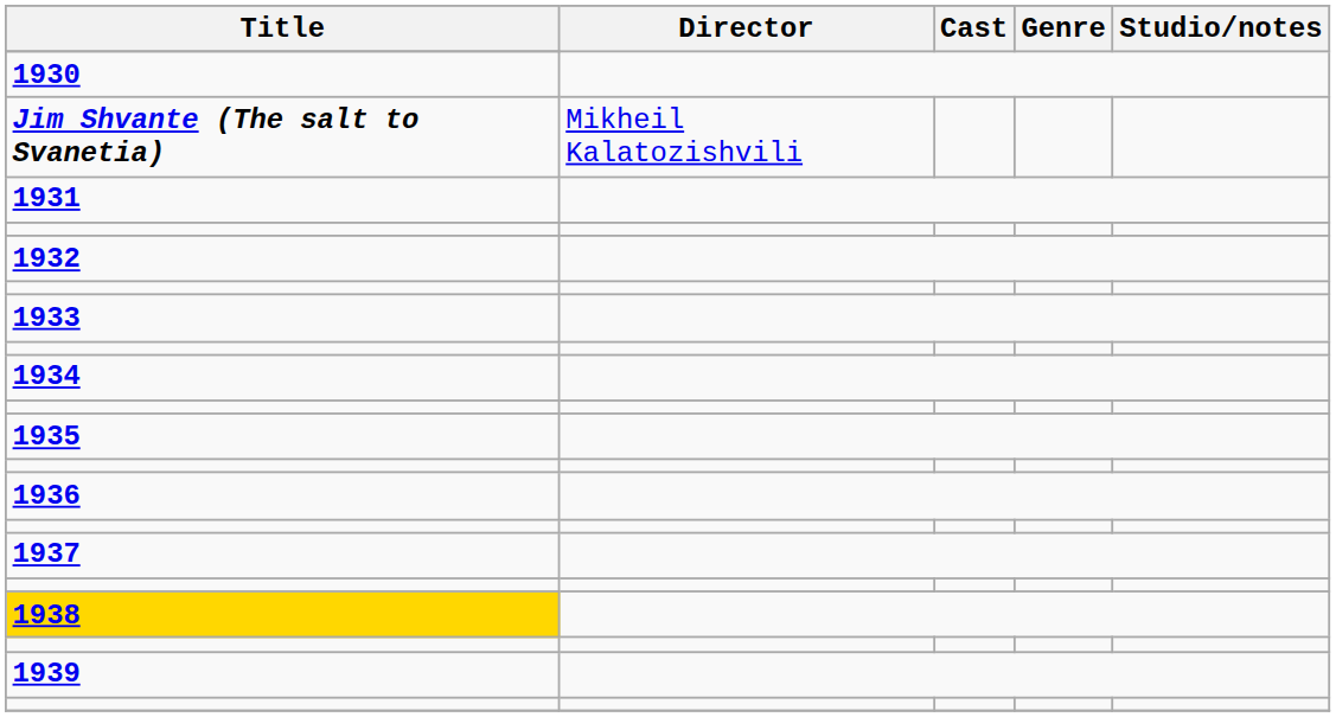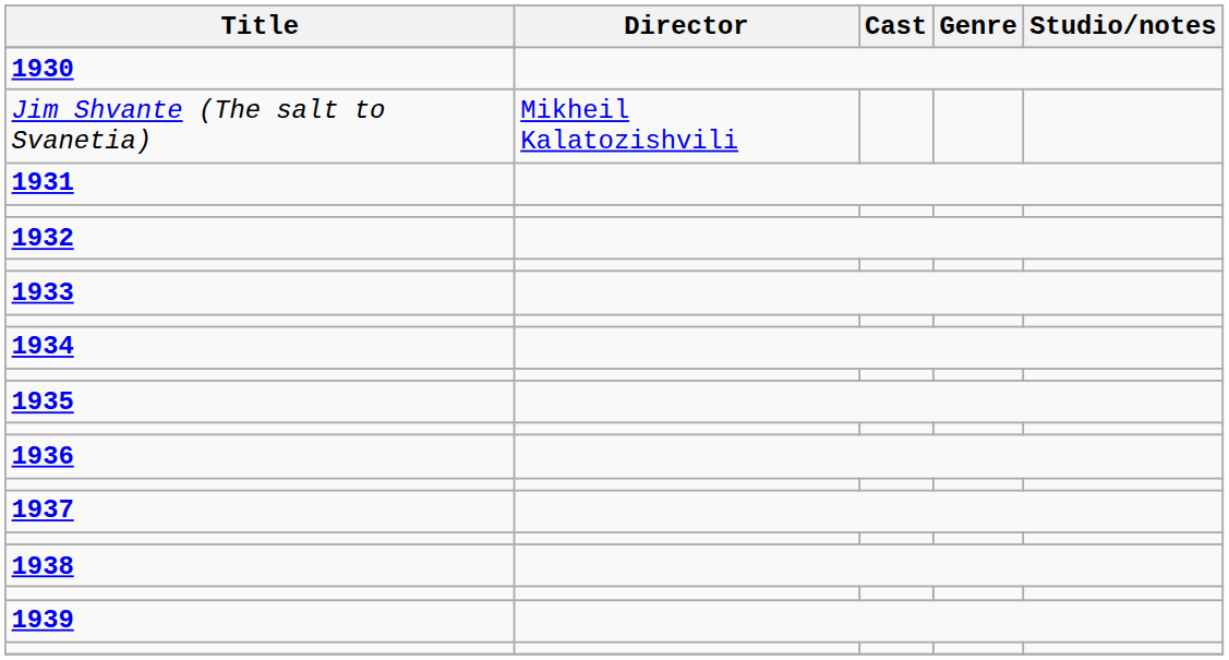Jim Shvante (The salt to Svanetia) | Title: bold -> normal
1938 | Title: gold background -> no background
